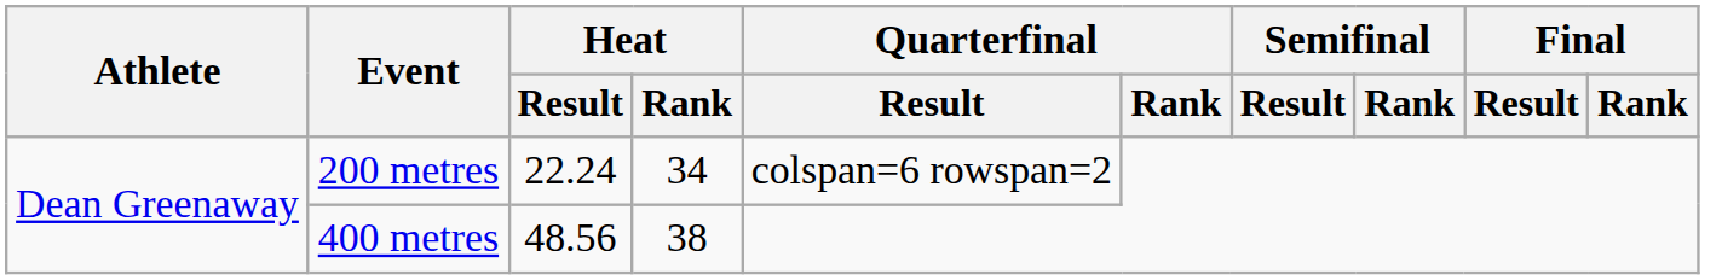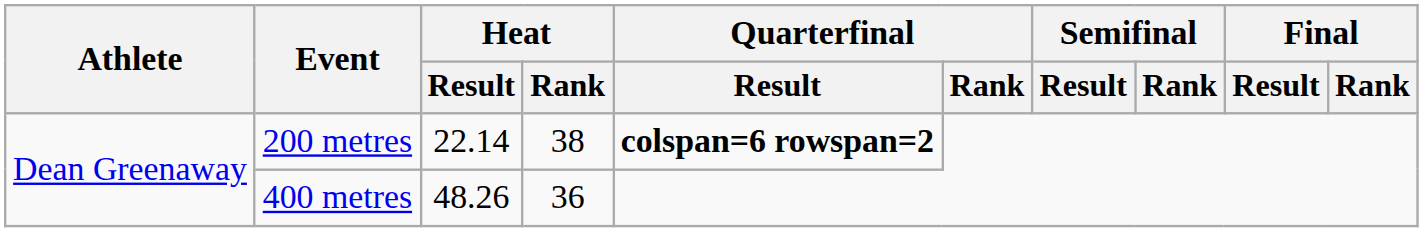200 metres | Heat / Result: 22.24 -> 22.14
200 metres | Heat / Rank: 34 -> 38
200 metres | Quarterfinal / Result: normal -> bold
400 metres | Heat / Result: 48.56 -> 48.26
400 metres | Heat / Rank: 38 -> 36
